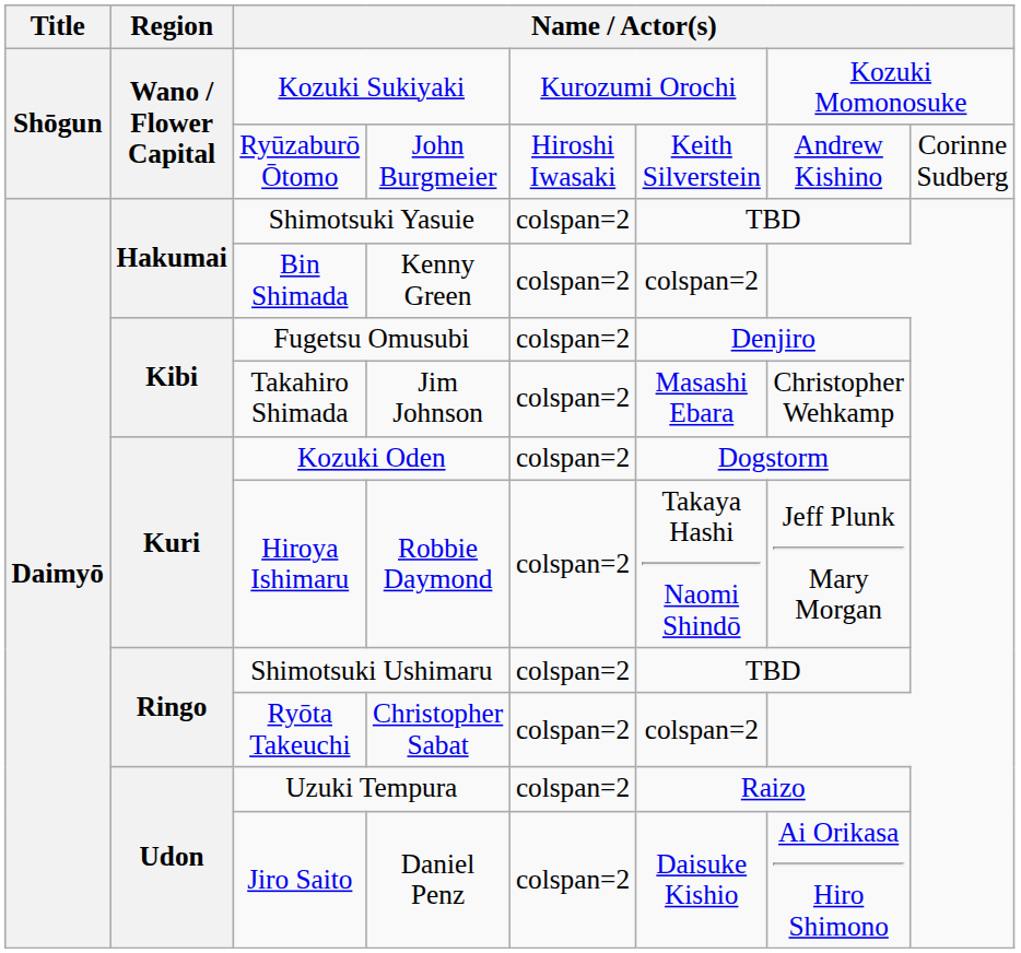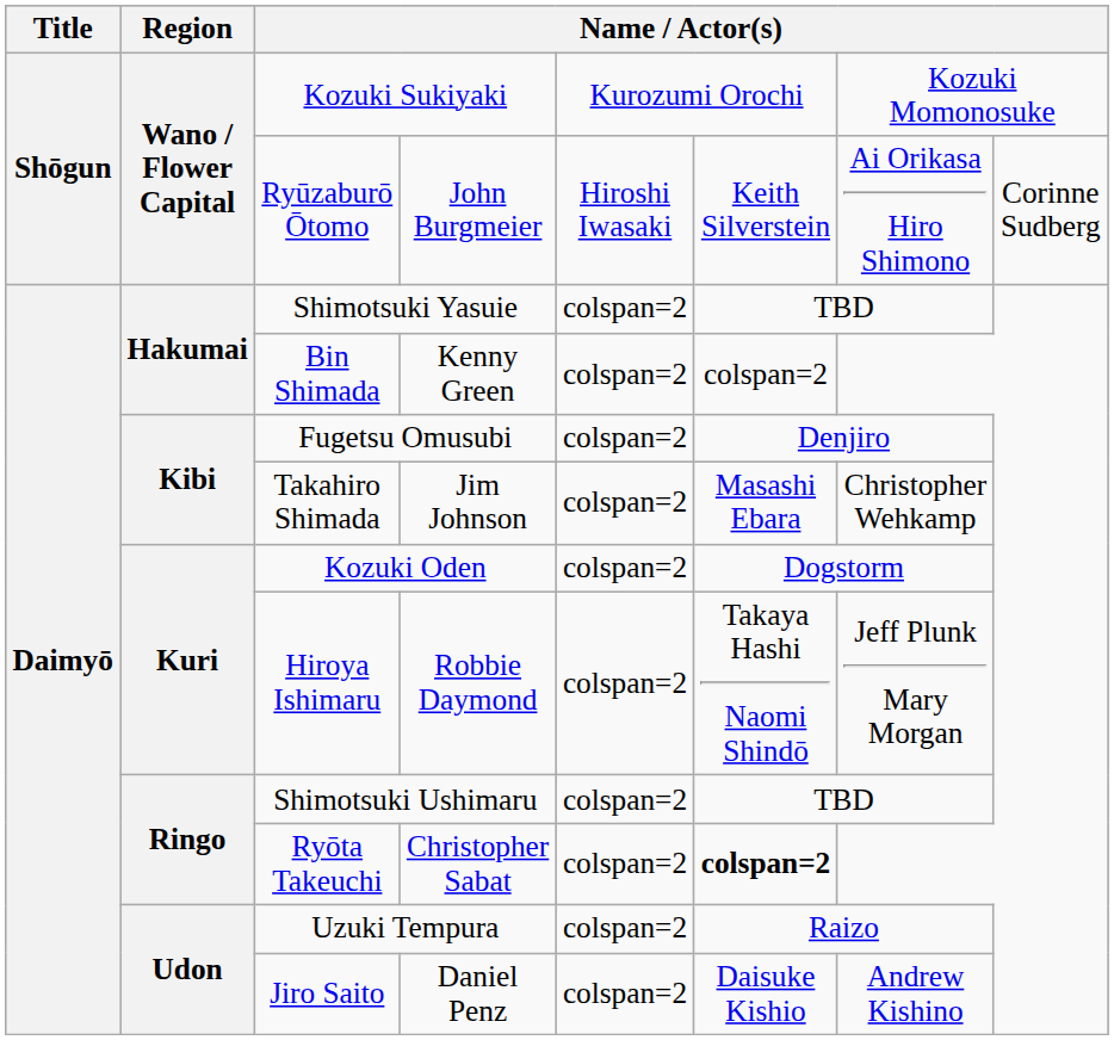Ryūzaburō Ōtomo | column 7: Andrew Kishino -> Ai Orikasa Hiro Shimono
Ryōta Takeuchi | column 6: normal -> bold
Jiro Saito | column 7: Ai Orikasa Hiro Shimono -> Andrew Kishino
